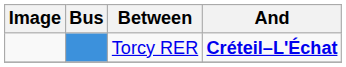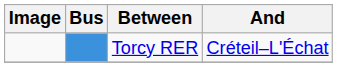Torcy RER | And: bold -> normal
